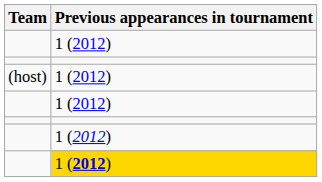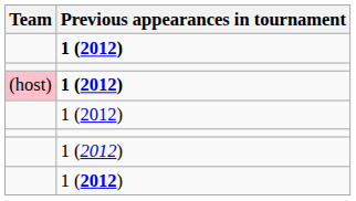row 2 | Previous appearances in tournament: normal -> bold
row 4 | Team: no background -> pink background
row 4 | Previous appearances in tournament: normal -> bold
row 8 | Previous appearances in tournament: gold background -> no background
